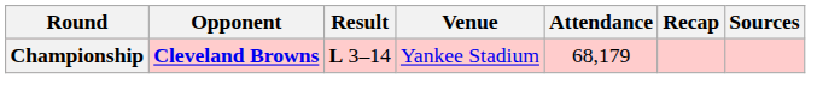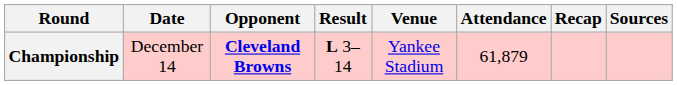+ column: Date | December 14
Championship | Attendance: 68,179 -> 61,879
